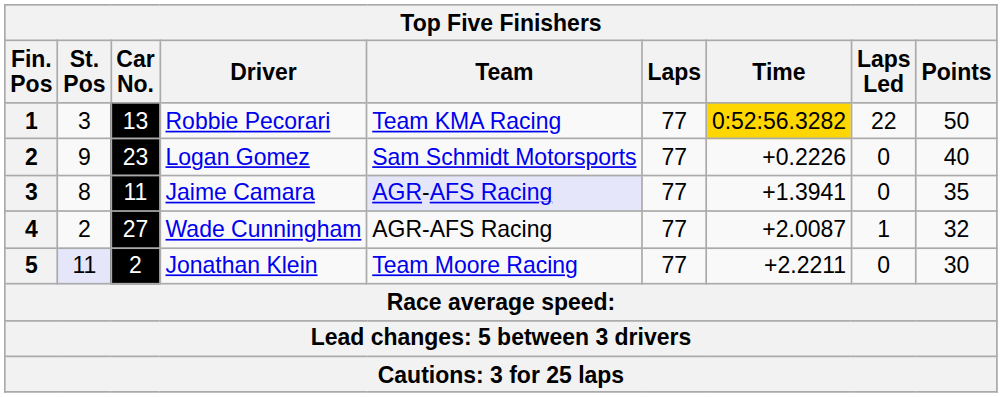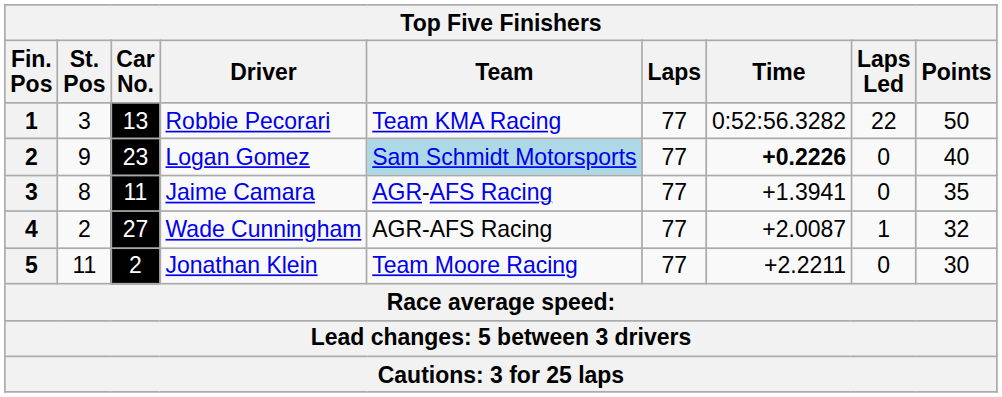Robbie Pecorari | Time: gold background -> no background
Logan Gomez | Team: no background -> lightblue background
Logan Gomez | Time: normal -> bold
Jaime Camara | Team: lavender background -> no background
Jonathan Klein | St. Pos: lavender background -> no background
